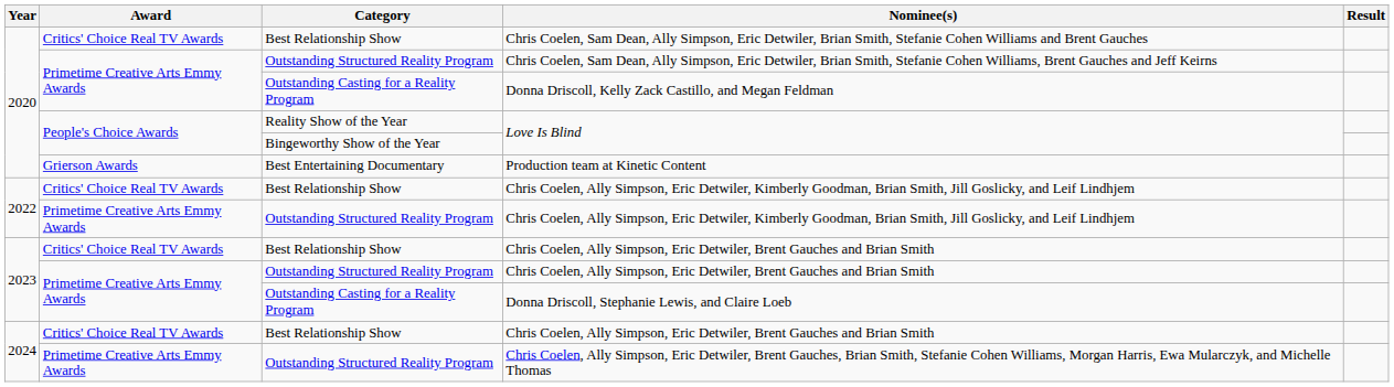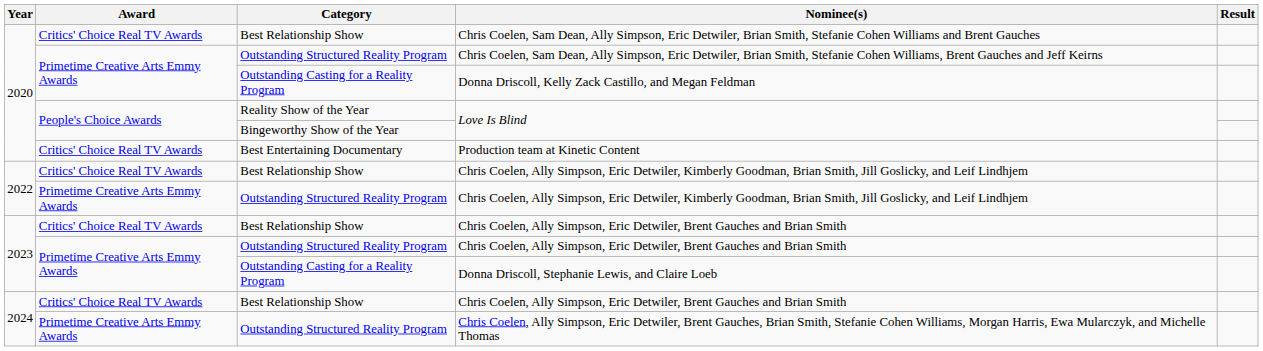Production team at Kinetic Content | Award: Grierson Awards -> Critics' Choice Real TV Awards
